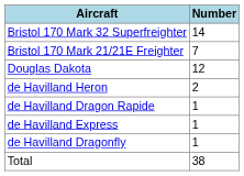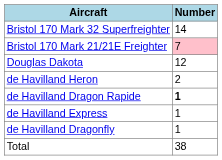Bristol 170 Mark 21/21E Freighter | Number: no background -> pink background
de Havilland Dragon Rapide | Number: normal -> bold
